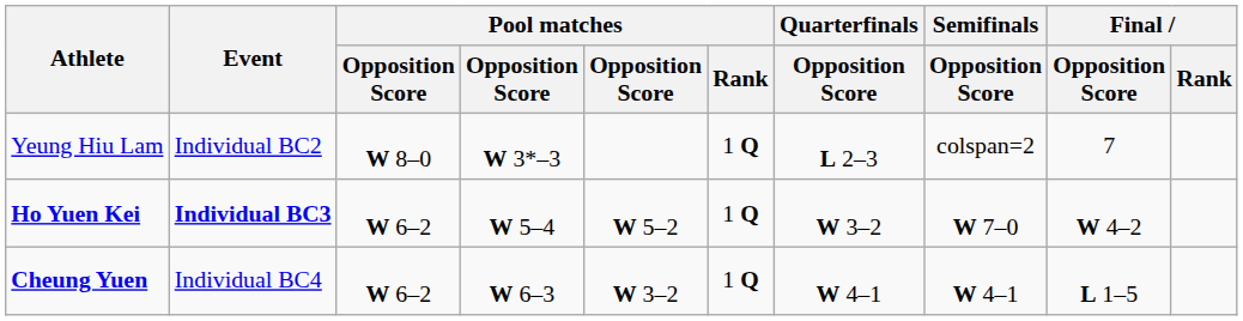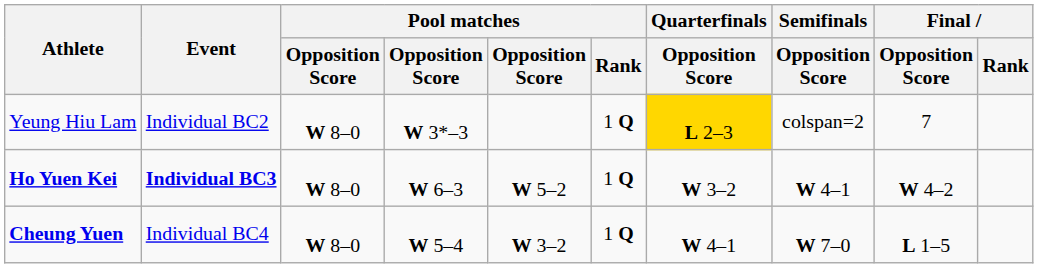Yeung Hiu Lam | Quarterfinals / Opposition Score: no background -> gold background
Ho Yuen Kei | column 3: W 6–2 -> W 8–0
Ho Yuen Kei | column 4: W 5–4 -> W 6–3
Ho Yuen Kei | Semifinals / Opposition Score: W 7–0 -> W 4–1
Cheung Yuen | column 3: W 6–2 -> W 8–0
Cheung Yuen | column 4: W 6–3 -> W 5–4
Cheung Yuen | Semifinals / Opposition Score: W 4–1 -> W 7–0
